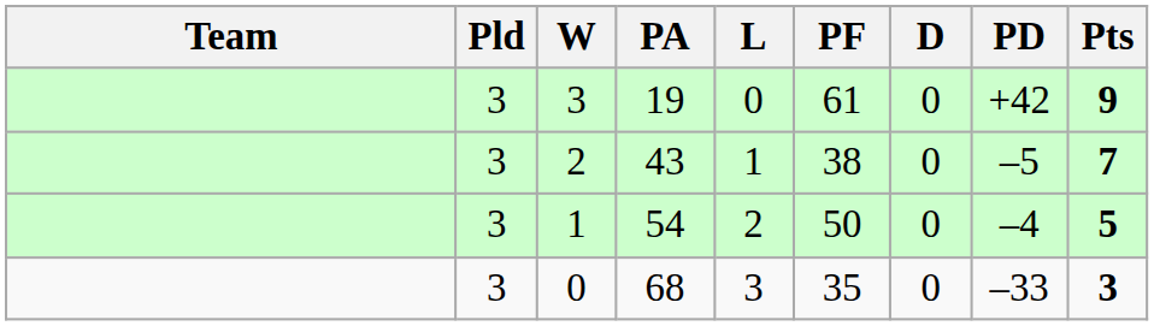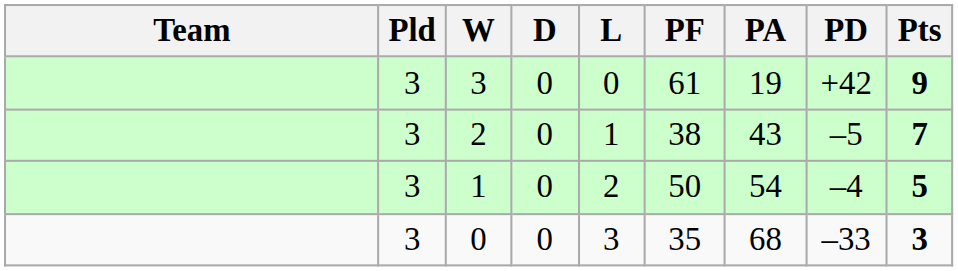columns swapped: D <-> PA
